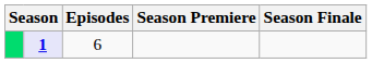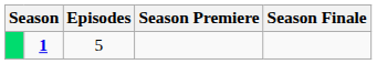row 2 | column 2: lavender background -> no background
row 2 | Episodes: 6 -> 5
